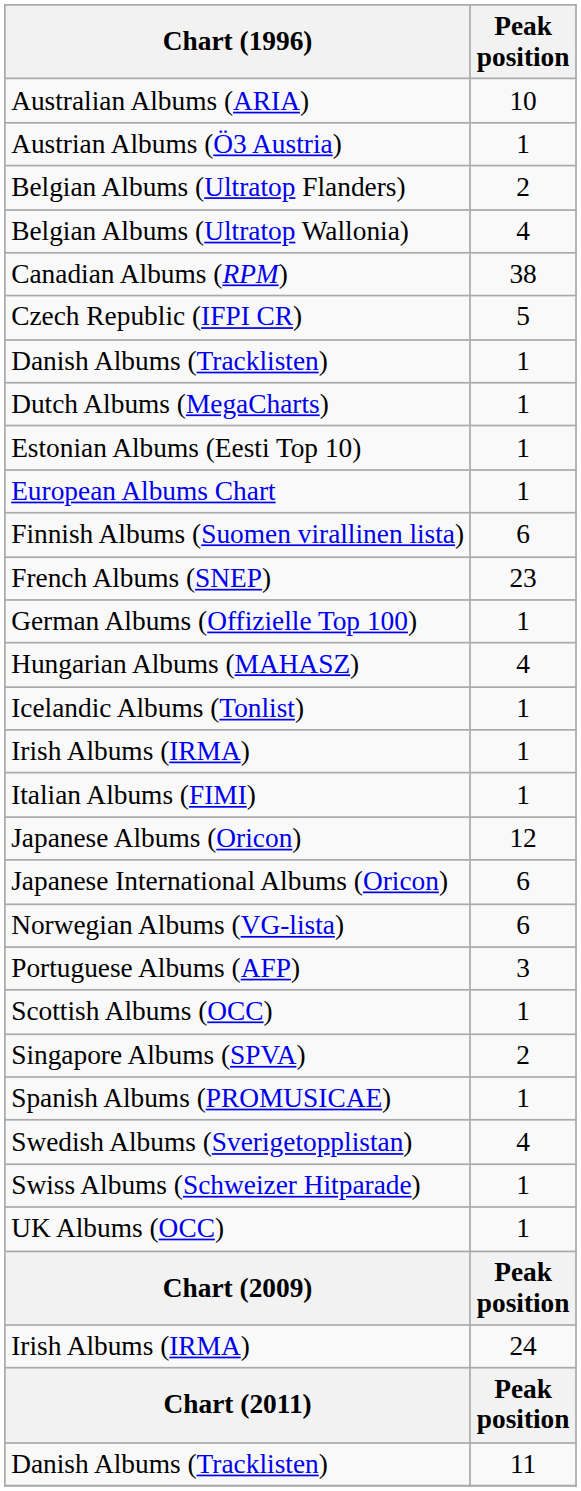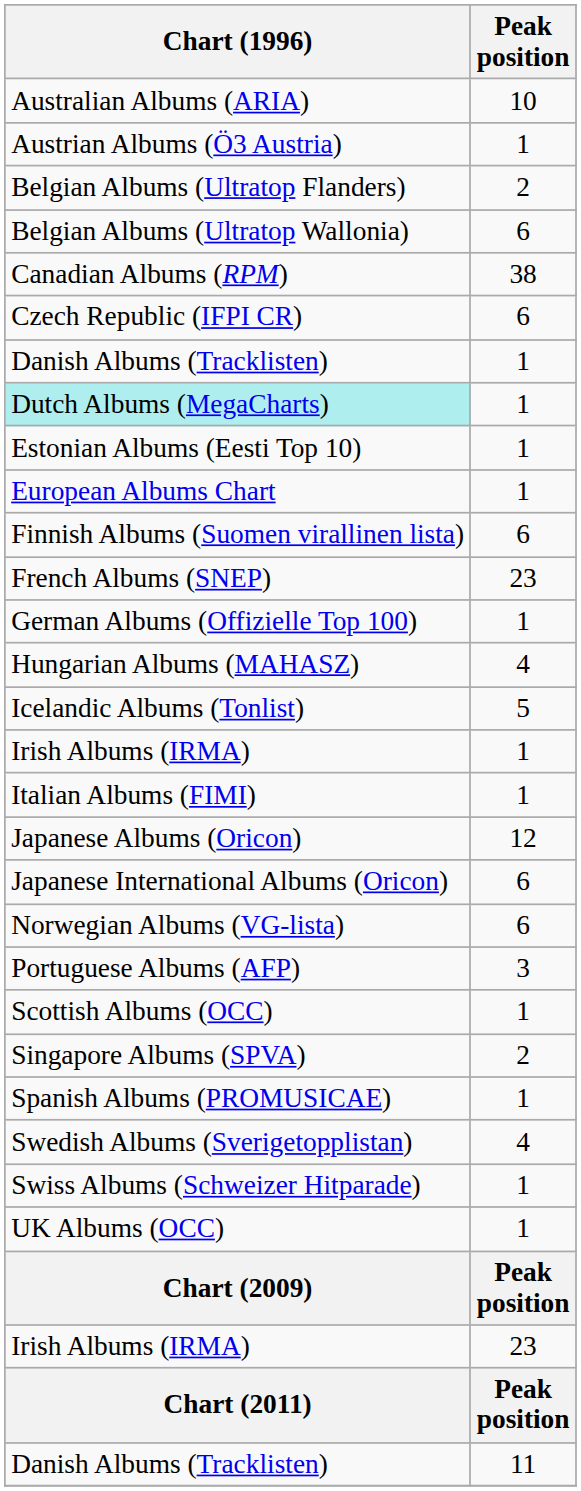row 5 | Peak position: 4 -> 6
row 7 | Peak position: 5 -> 6
row 9 | Chart (1996): no background -> paleturquoise background
row 16 | Peak position: 1 -> 5
row 30 | Peak position: 24 -> 23
